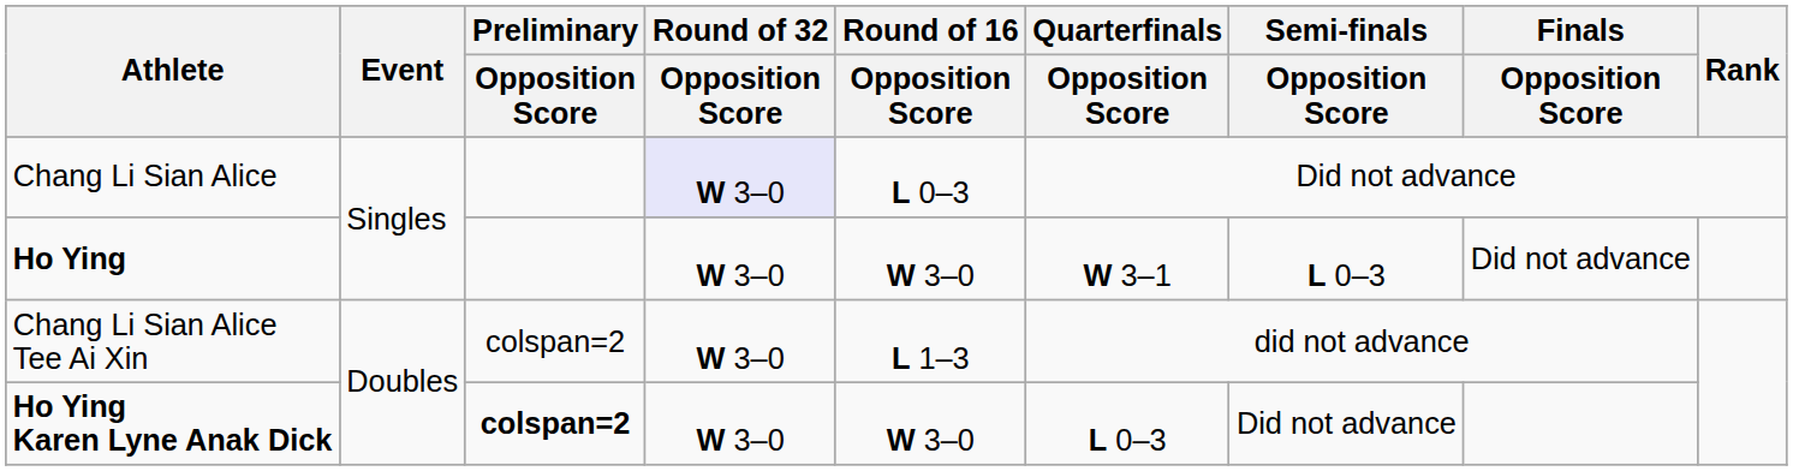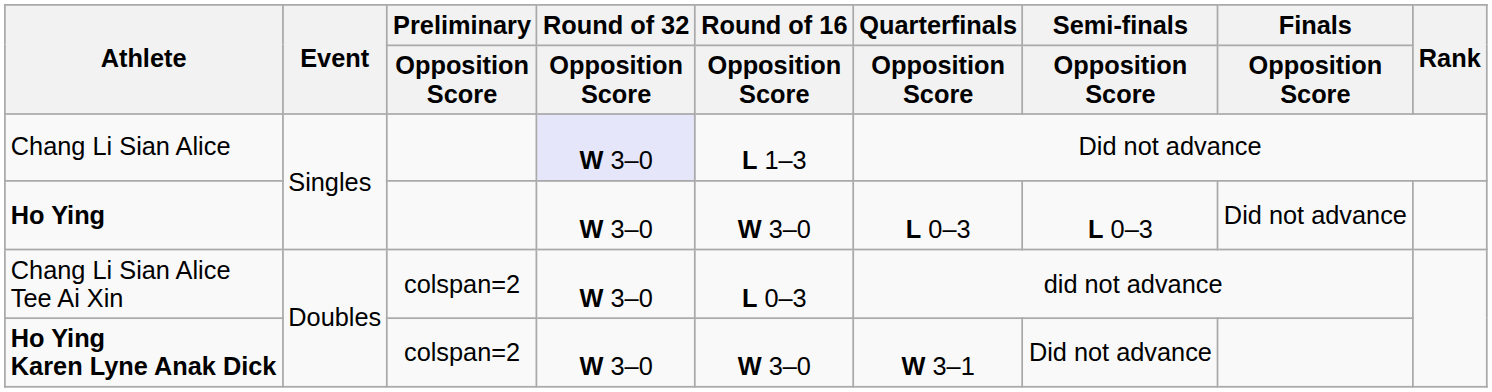Chang Li Sian Alice | Round of 16 / Opposition Score: L 0–3 -> L 1–3
Ho Ying | Quarterfinals / Opposition Score: W 3–1 -> L 0–3
Chang Li Sian Alice Tee Ai Xin | Round of 16 / Opposition Score: L 1–3 -> L 0–3
Ho Ying Karen Lyne Anak Dick | Preliminary / Opposition Score: bold -> normal
Ho Ying Karen Lyne Anak Dick | Quarterfinals / Opposition Score: L 0–3 -> W 3–1
